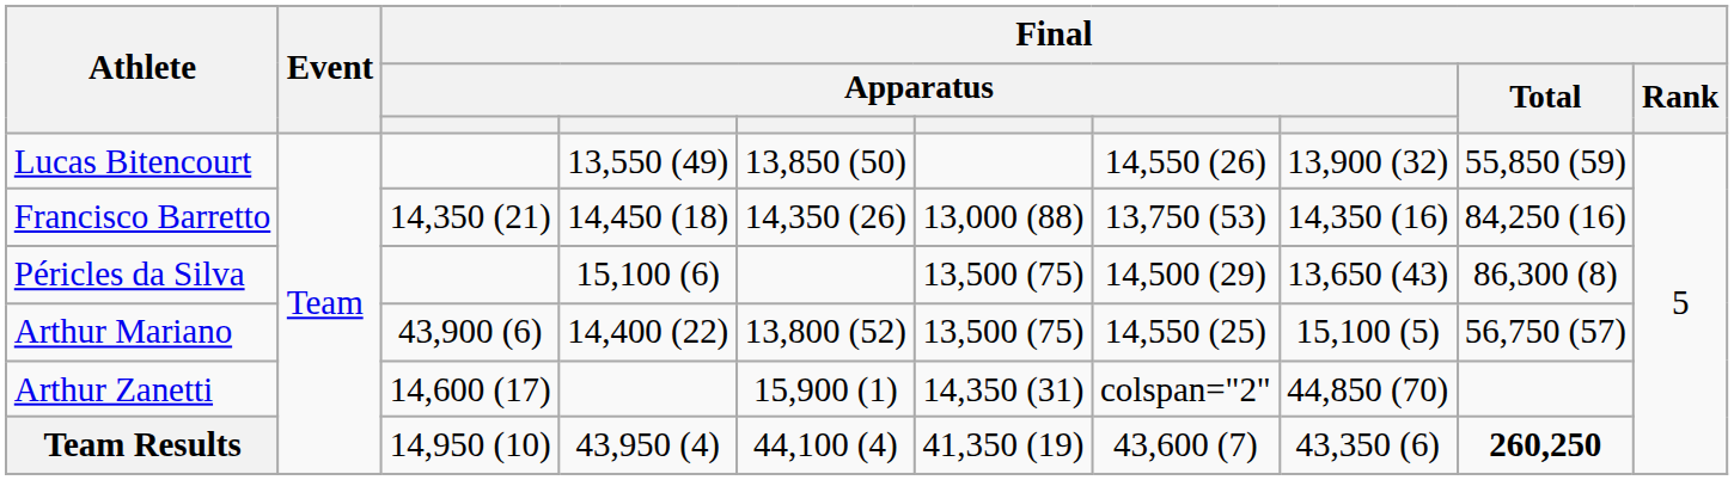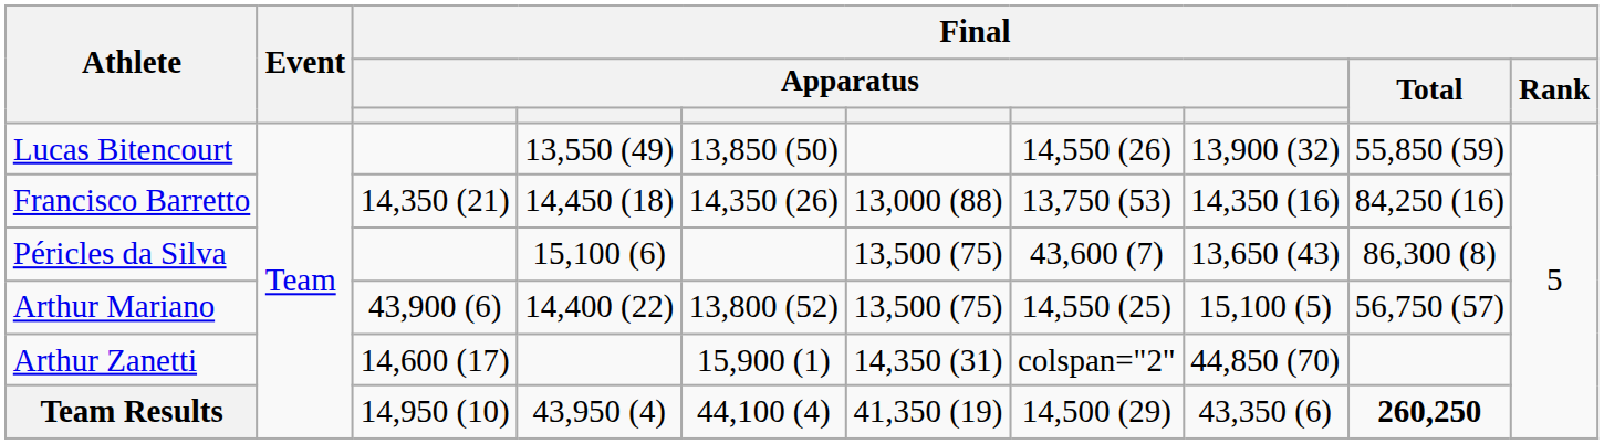Péricles da Silva | column 7: 14,500 (29) -> 43,600 (7)
Team Results | column 7: 43,600 (7) -> 14,500 (29)
